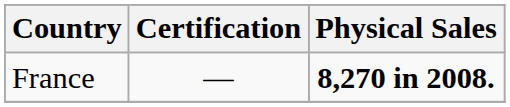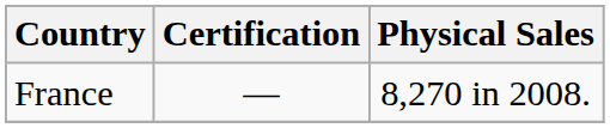France | Physical Sales: bold -> normal
